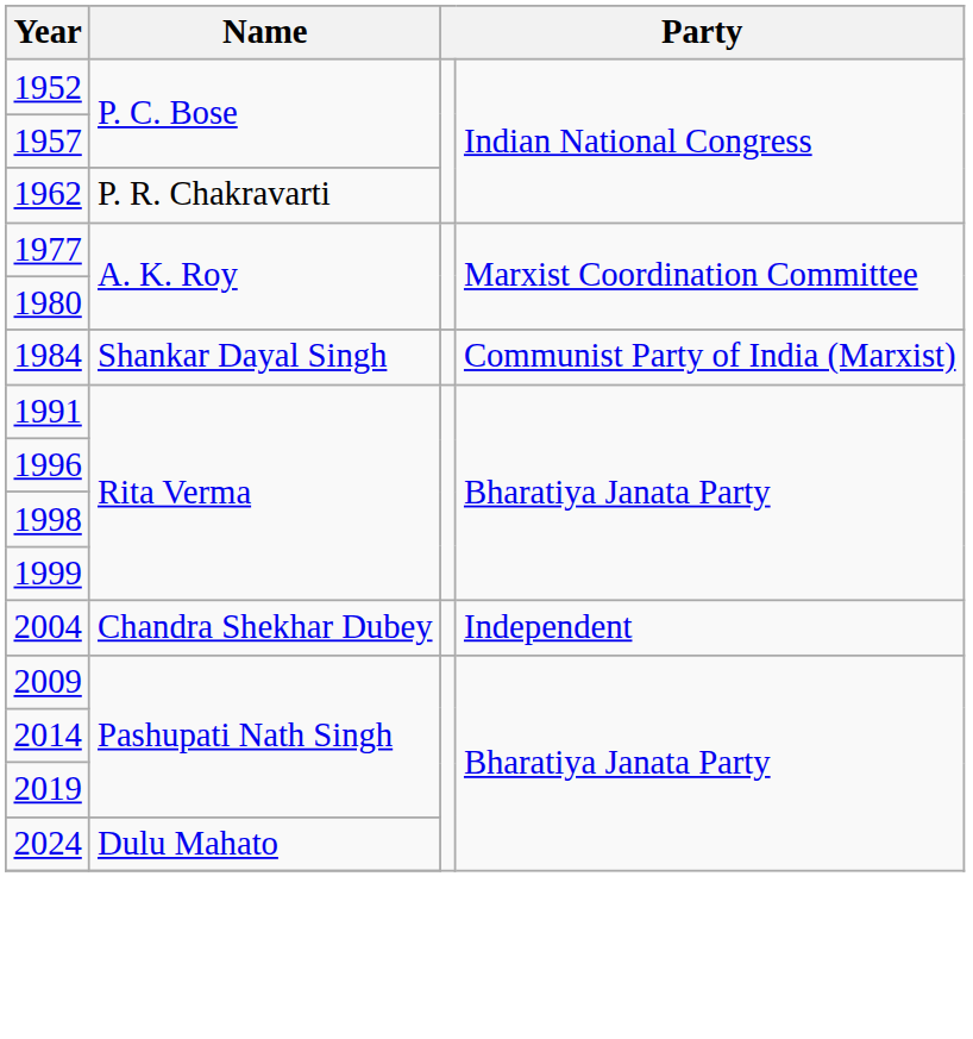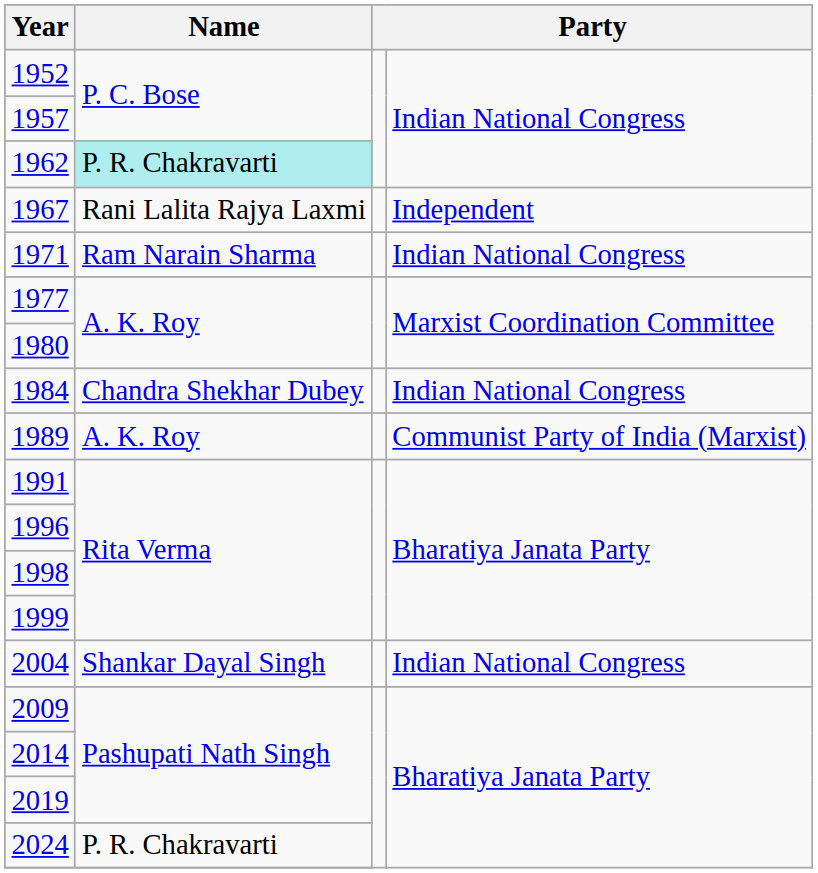1962 | Name: no background -> paleturquoise background
+ row: 1967 | Rani Lalita Rajya Laxmi | Independent
+ row: 1971 | Ram Narain Sharma | Indian National Congress
1984 | Name: Shankar Dayal Singh -> Chandra Shekhar Dubey
1984 | column 4: Communist Party of India (Marxist) -> Indian National Congress
+ row: 1989 | A. K. Roy | Communist Party of India (Marxist)
2004 | Name: Chandra Shekhar Dubey -> Shankar Dayal Singh
2004 | column 4: Independent -> Indian National Congress
2024 | Name: Dulu Mahato -> P. R. Chakravarti
